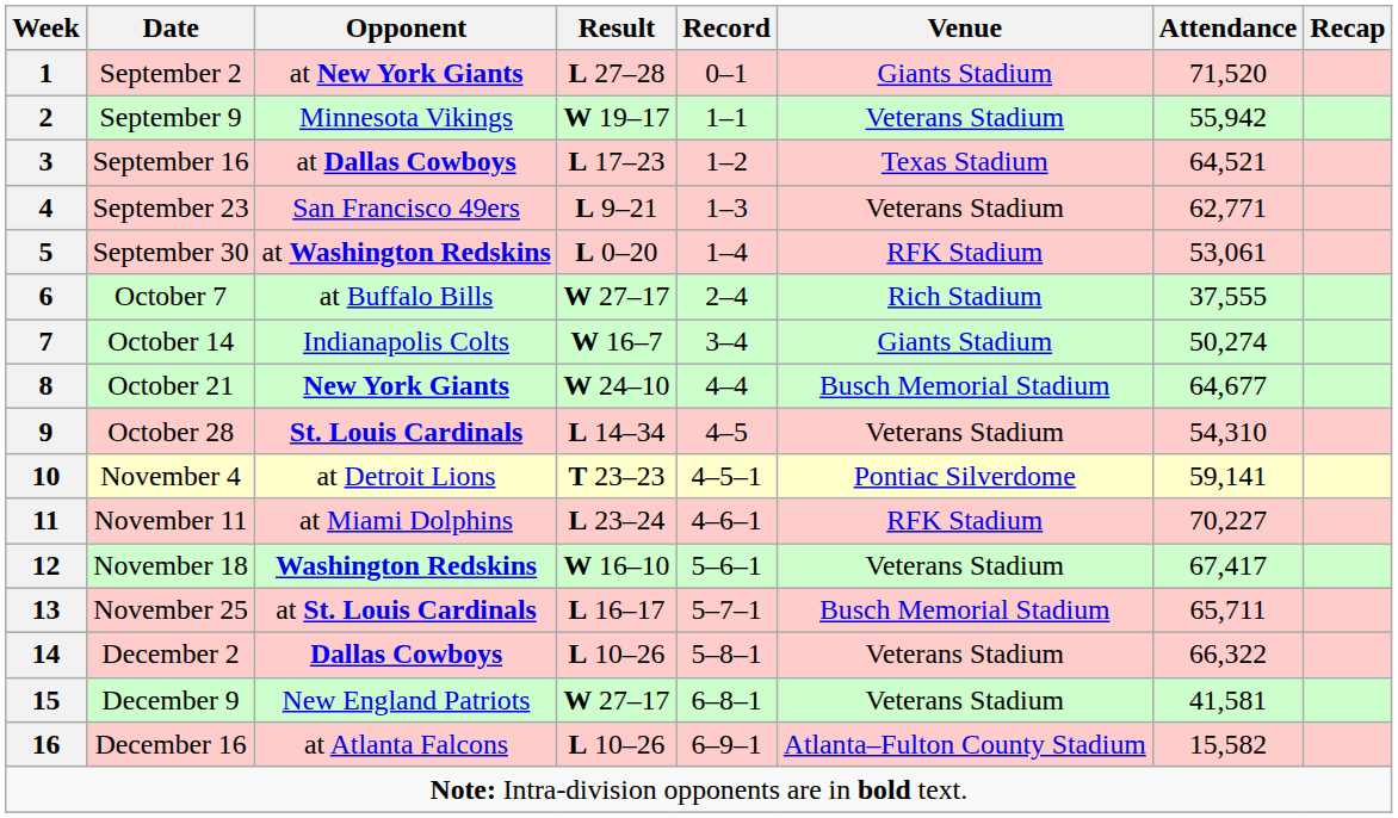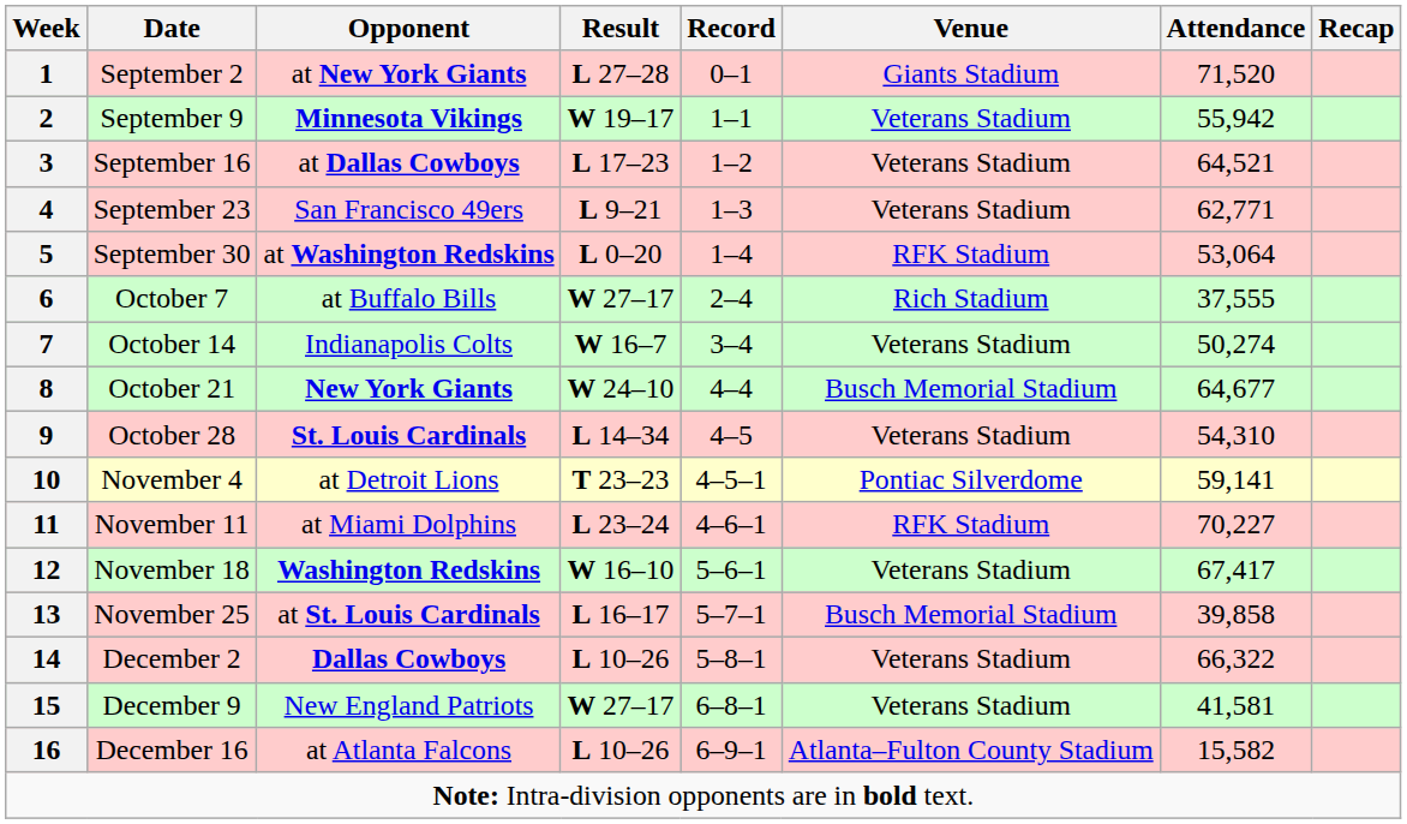2 | Opponent: normal -> bold
3 | Venue: Texas Stadium -> Veterans Stadium
5 | Attendance: 53,061 -> 53,064
7 | Venue: Giants Stadium -> Veterans Stadium
13 | Attendance: 65,711 -> 39,858
